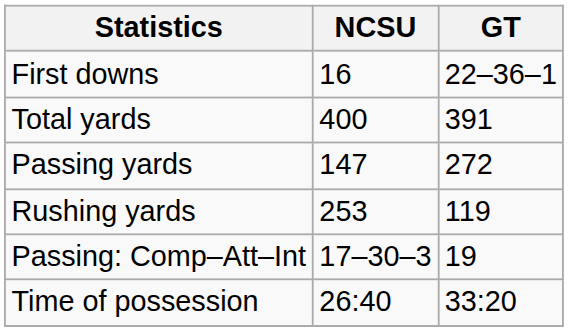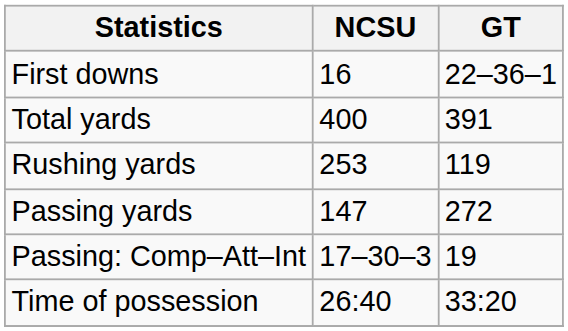rows swapped: Rushing yards <-> Passing yards
